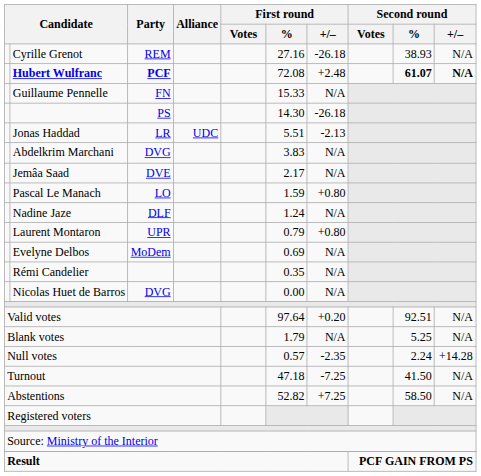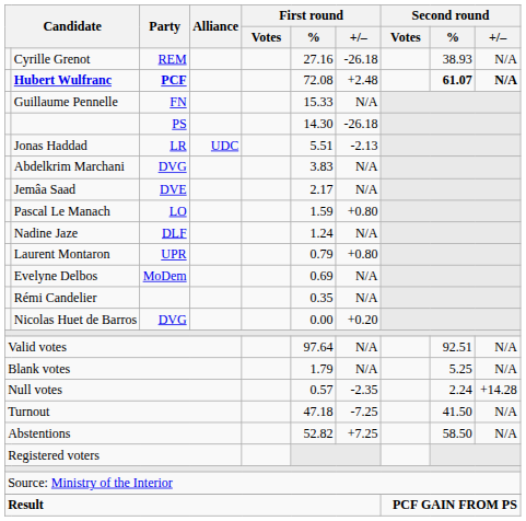Nicolas Huet de Barros | First round / +/–: N/A -> +0.20
Valid votes | First round / +/–: +0.20 -> N/A
